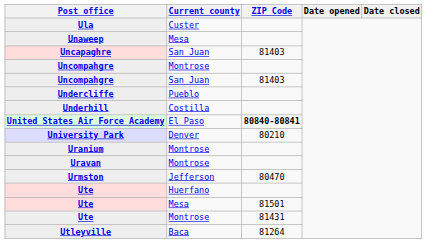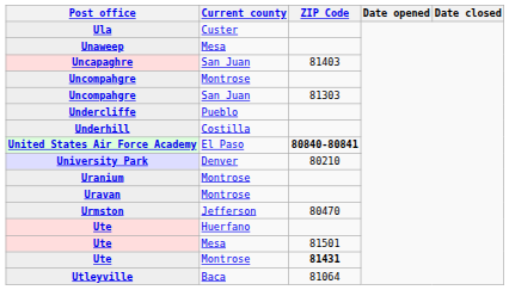Uncompahgre / San Juan | ZIP Code: 81403 -> 81303
Ute / Montrose | ZIP Code: normal -> bold
Utleyville | ZIP Code: 81264 -> 81064
